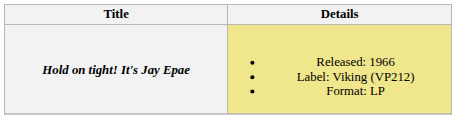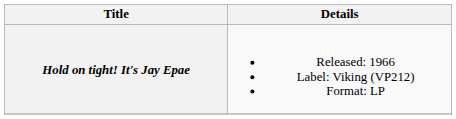Hold on tight! It's Jay Epae | Details: khaki background -> no background
